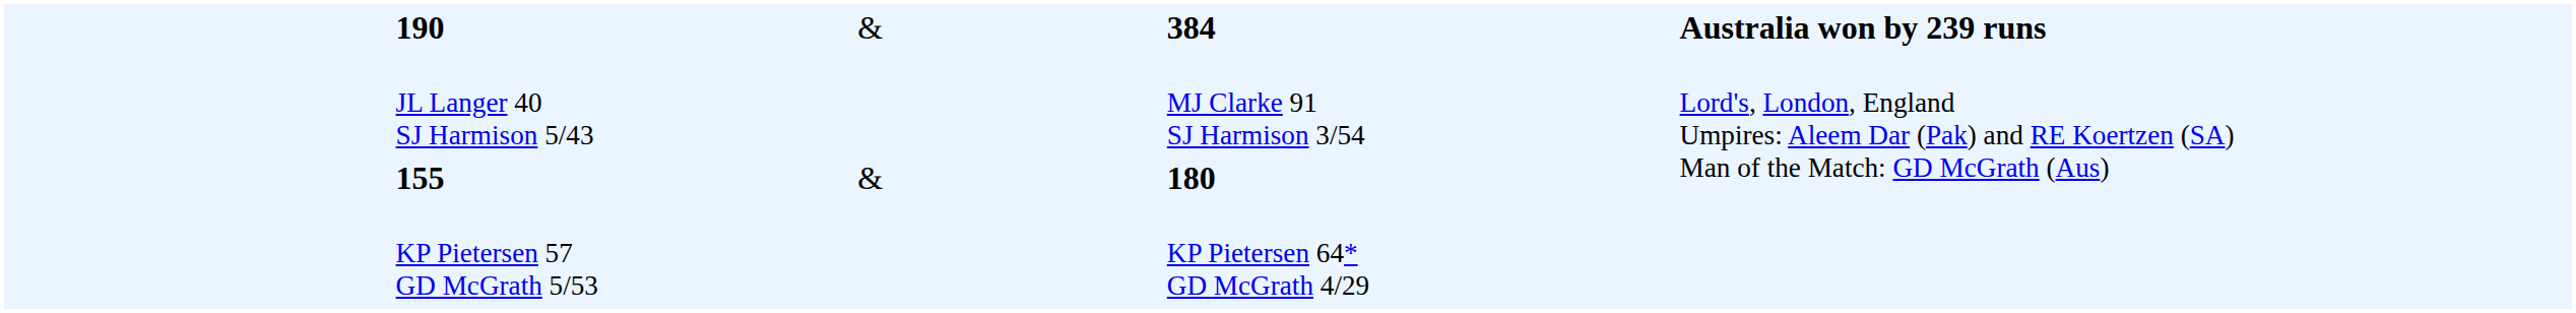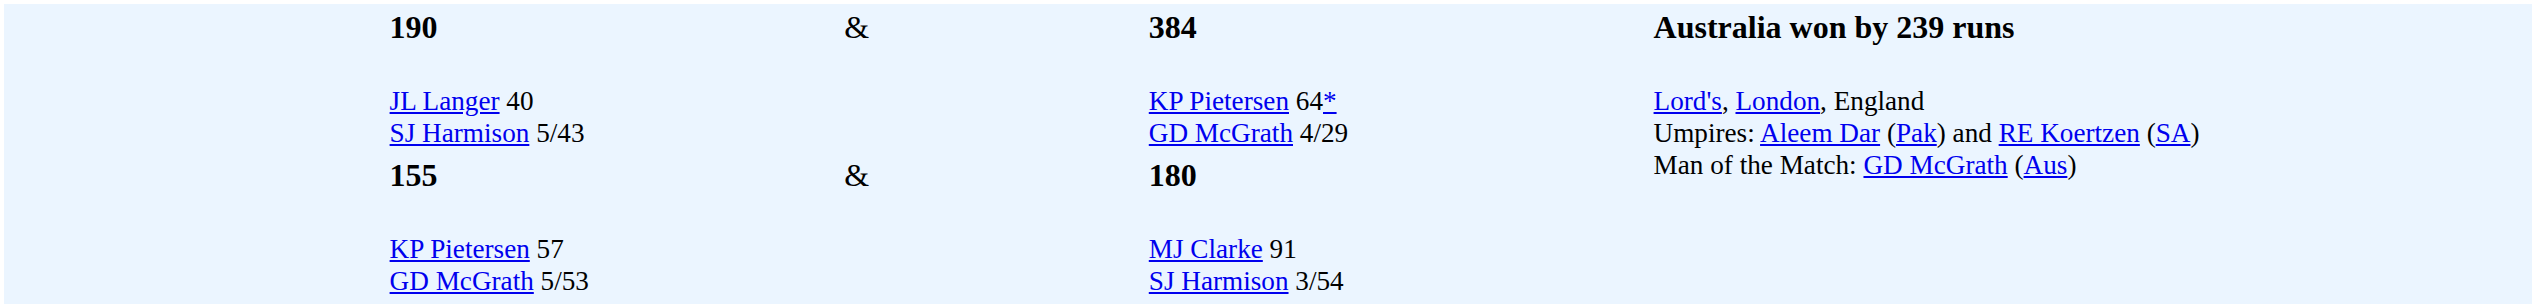JL Langer 40 SJ Harmison 5/43 | column 3: MJ Clarke 91 SJ Harmison 3/54 -> KP Pietersen 64* GD McGrath 4/29
KP Pietersen 57 GD McGrath 5/53 | column 3: KP Pietersen 64* GD McGrath 4/29 -> MJ Clarke 91 SJ Harmison 3/54
